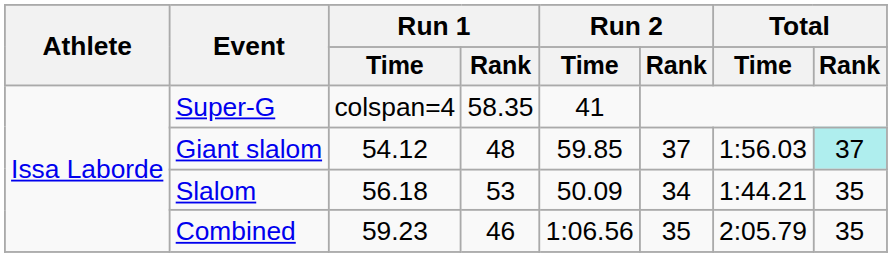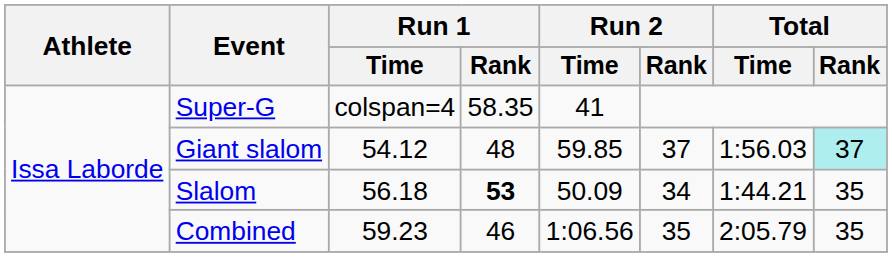Slalom | Run 1 / Rank: normal -> bold
